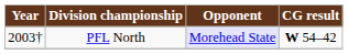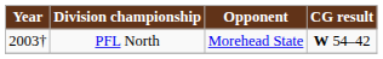PFL North | Opponent: lavender background -> no background
